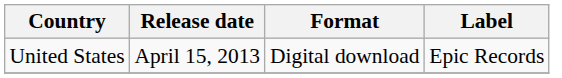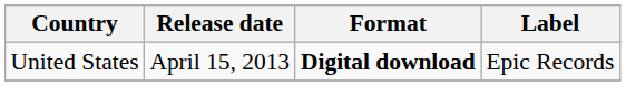United States | Format: normal -> bold
